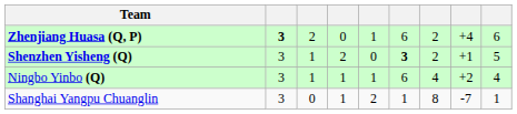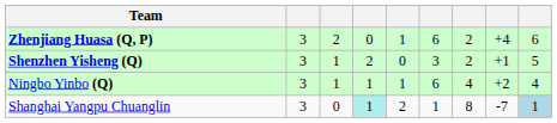Zhenjiang Huasa (Q, P) | column 2: bold -> normal
Shenzhen Yisheng (Q) | column 6: bold -> normal
Shanghai Yangpu Chuanglin | column 4: no background -> paleturquoise background
Shanghai Yangpu Chuanglin | column 9: no background -> lightblue background
